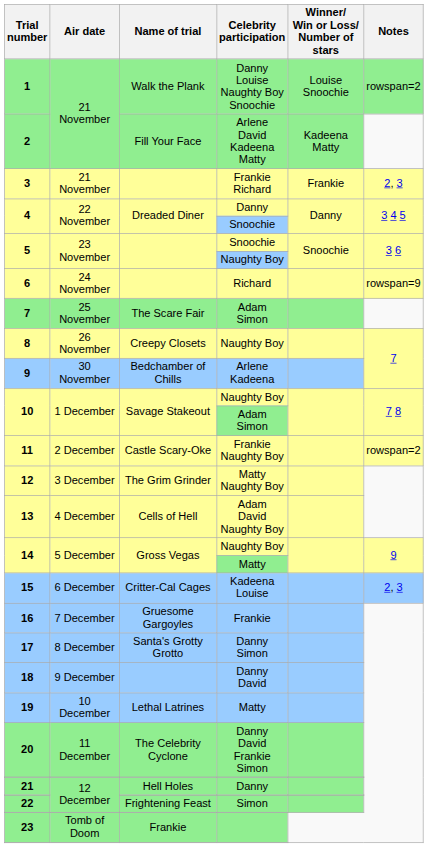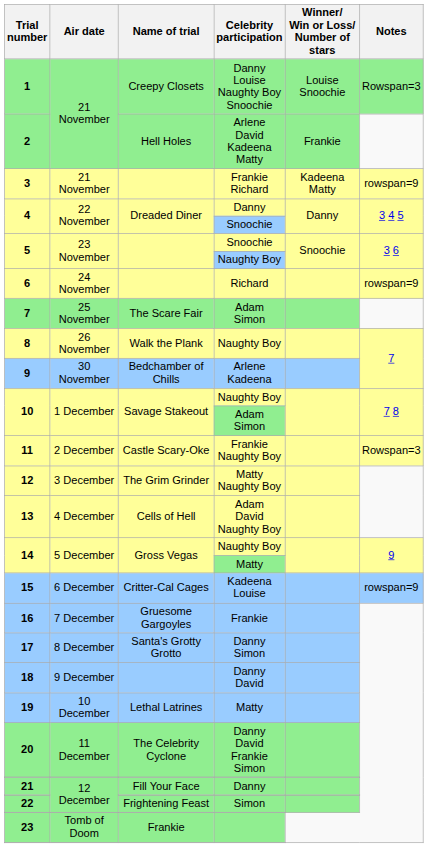1 | Name of trial: Walk the Plank -> Creepy Closets
1 | Notes: rowspan=2 -> Rowspan=3
2 | Name of trial: Fill Your Face -> Hell Holes
2 | Winner/ Win or Loss/ Number of stars: Kadeena Matty -> Frankie
3 | Winner/ Win or Loss/ Number of stars: Frankie -> Kadeena Matty
3 | Notes: 2, 3 -> rowspan=9
8 | Name of trial: Creepy Closets -> Walk the Plank
11 | Notes: rowspan=2 -> Rowspan=3
15 | Notes: 2, 3 -> rowspan=9
21 | Name of trial: Hell Holes -> Fill Your Face
